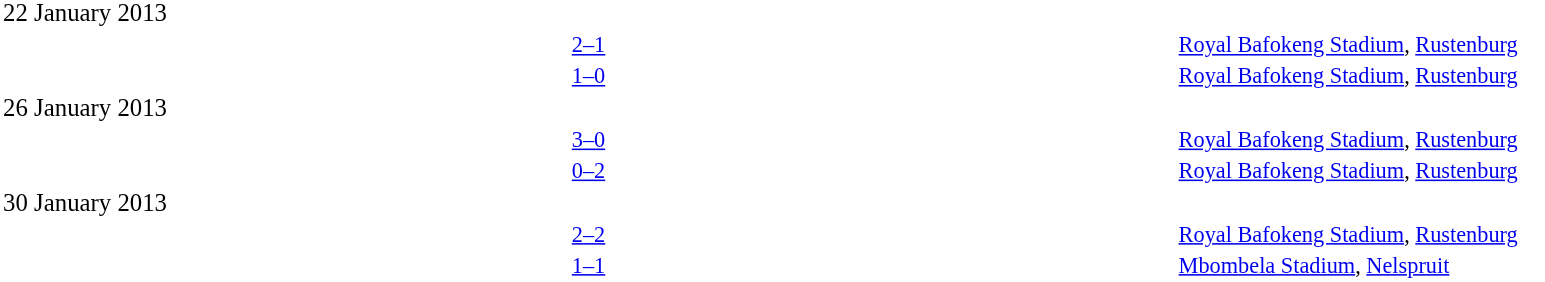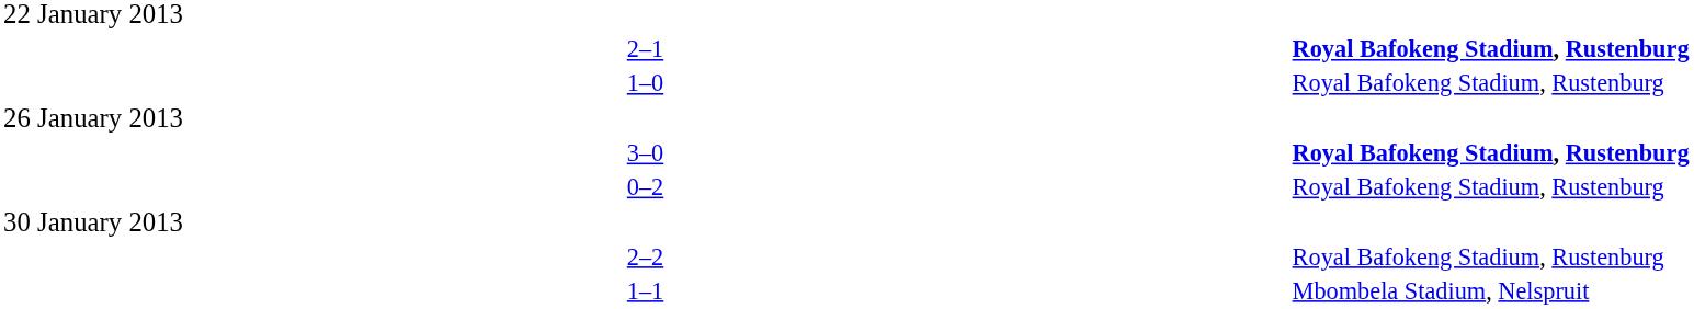2–1 | column 3: normal -> bold
3–0 | column 3: normal -> bold
